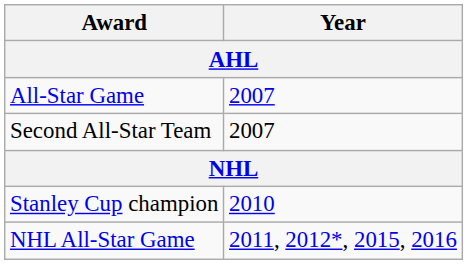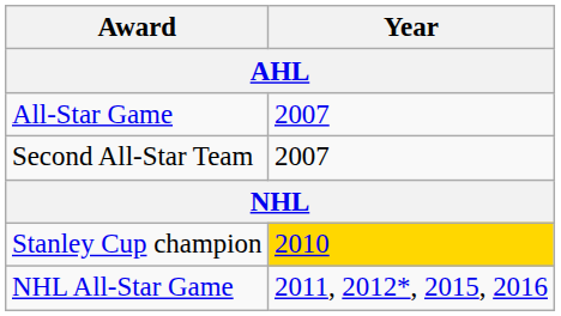Stanley Cup champion | Year: no background -> gold background
